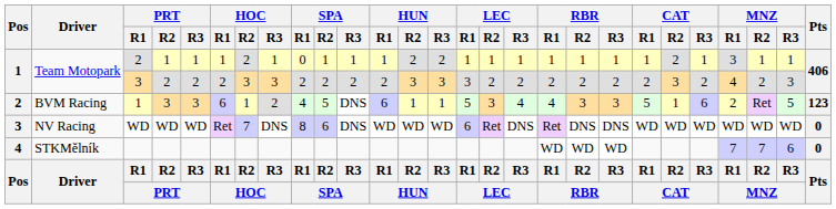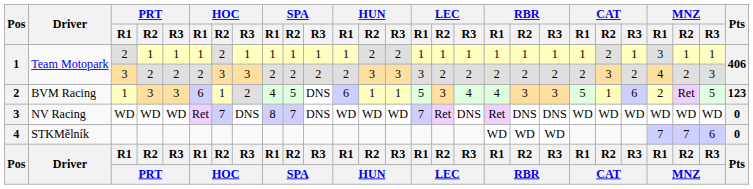row 3 | SPA / R1: 0 -> 1
row 6 | SPA / R2: 6 -> 7
row 6 | LEC / R1: 6 -> 7
